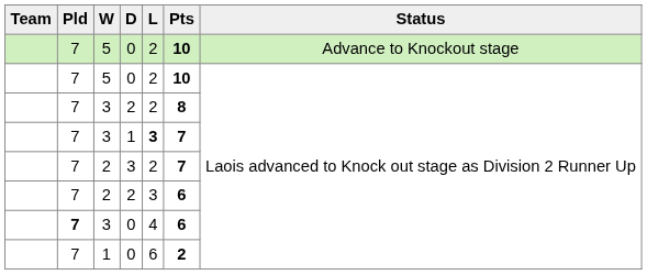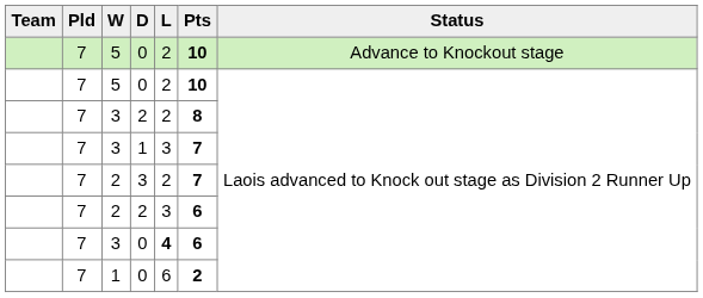3 / 1 | L: bold -> normal
3 / 0 | Pld: bold -> normal
3 / 0 | L: normal -> bold
